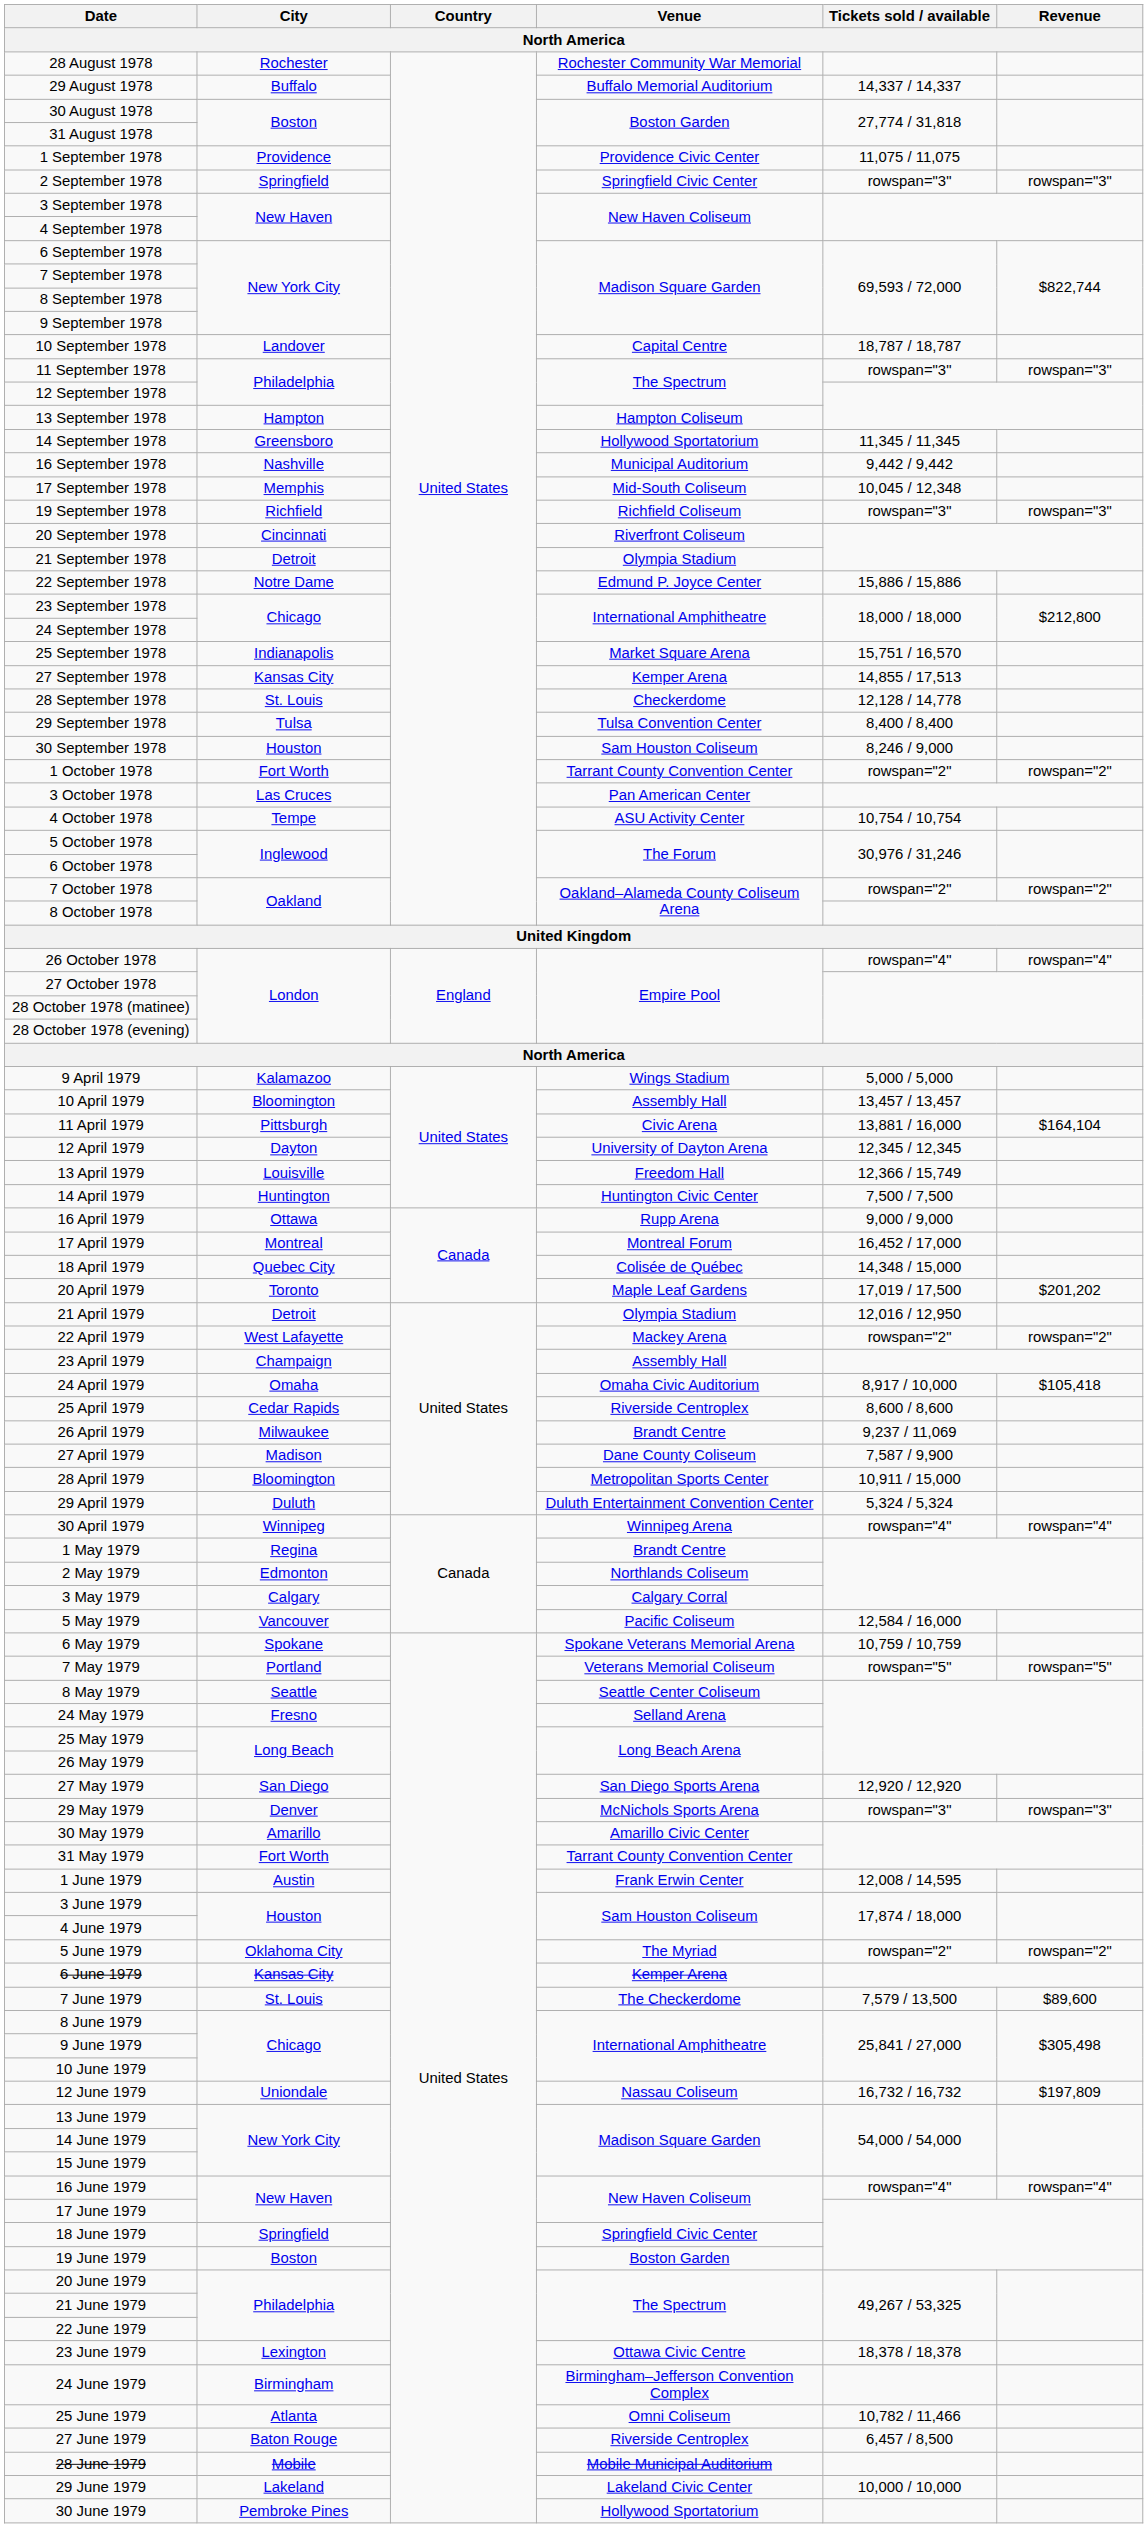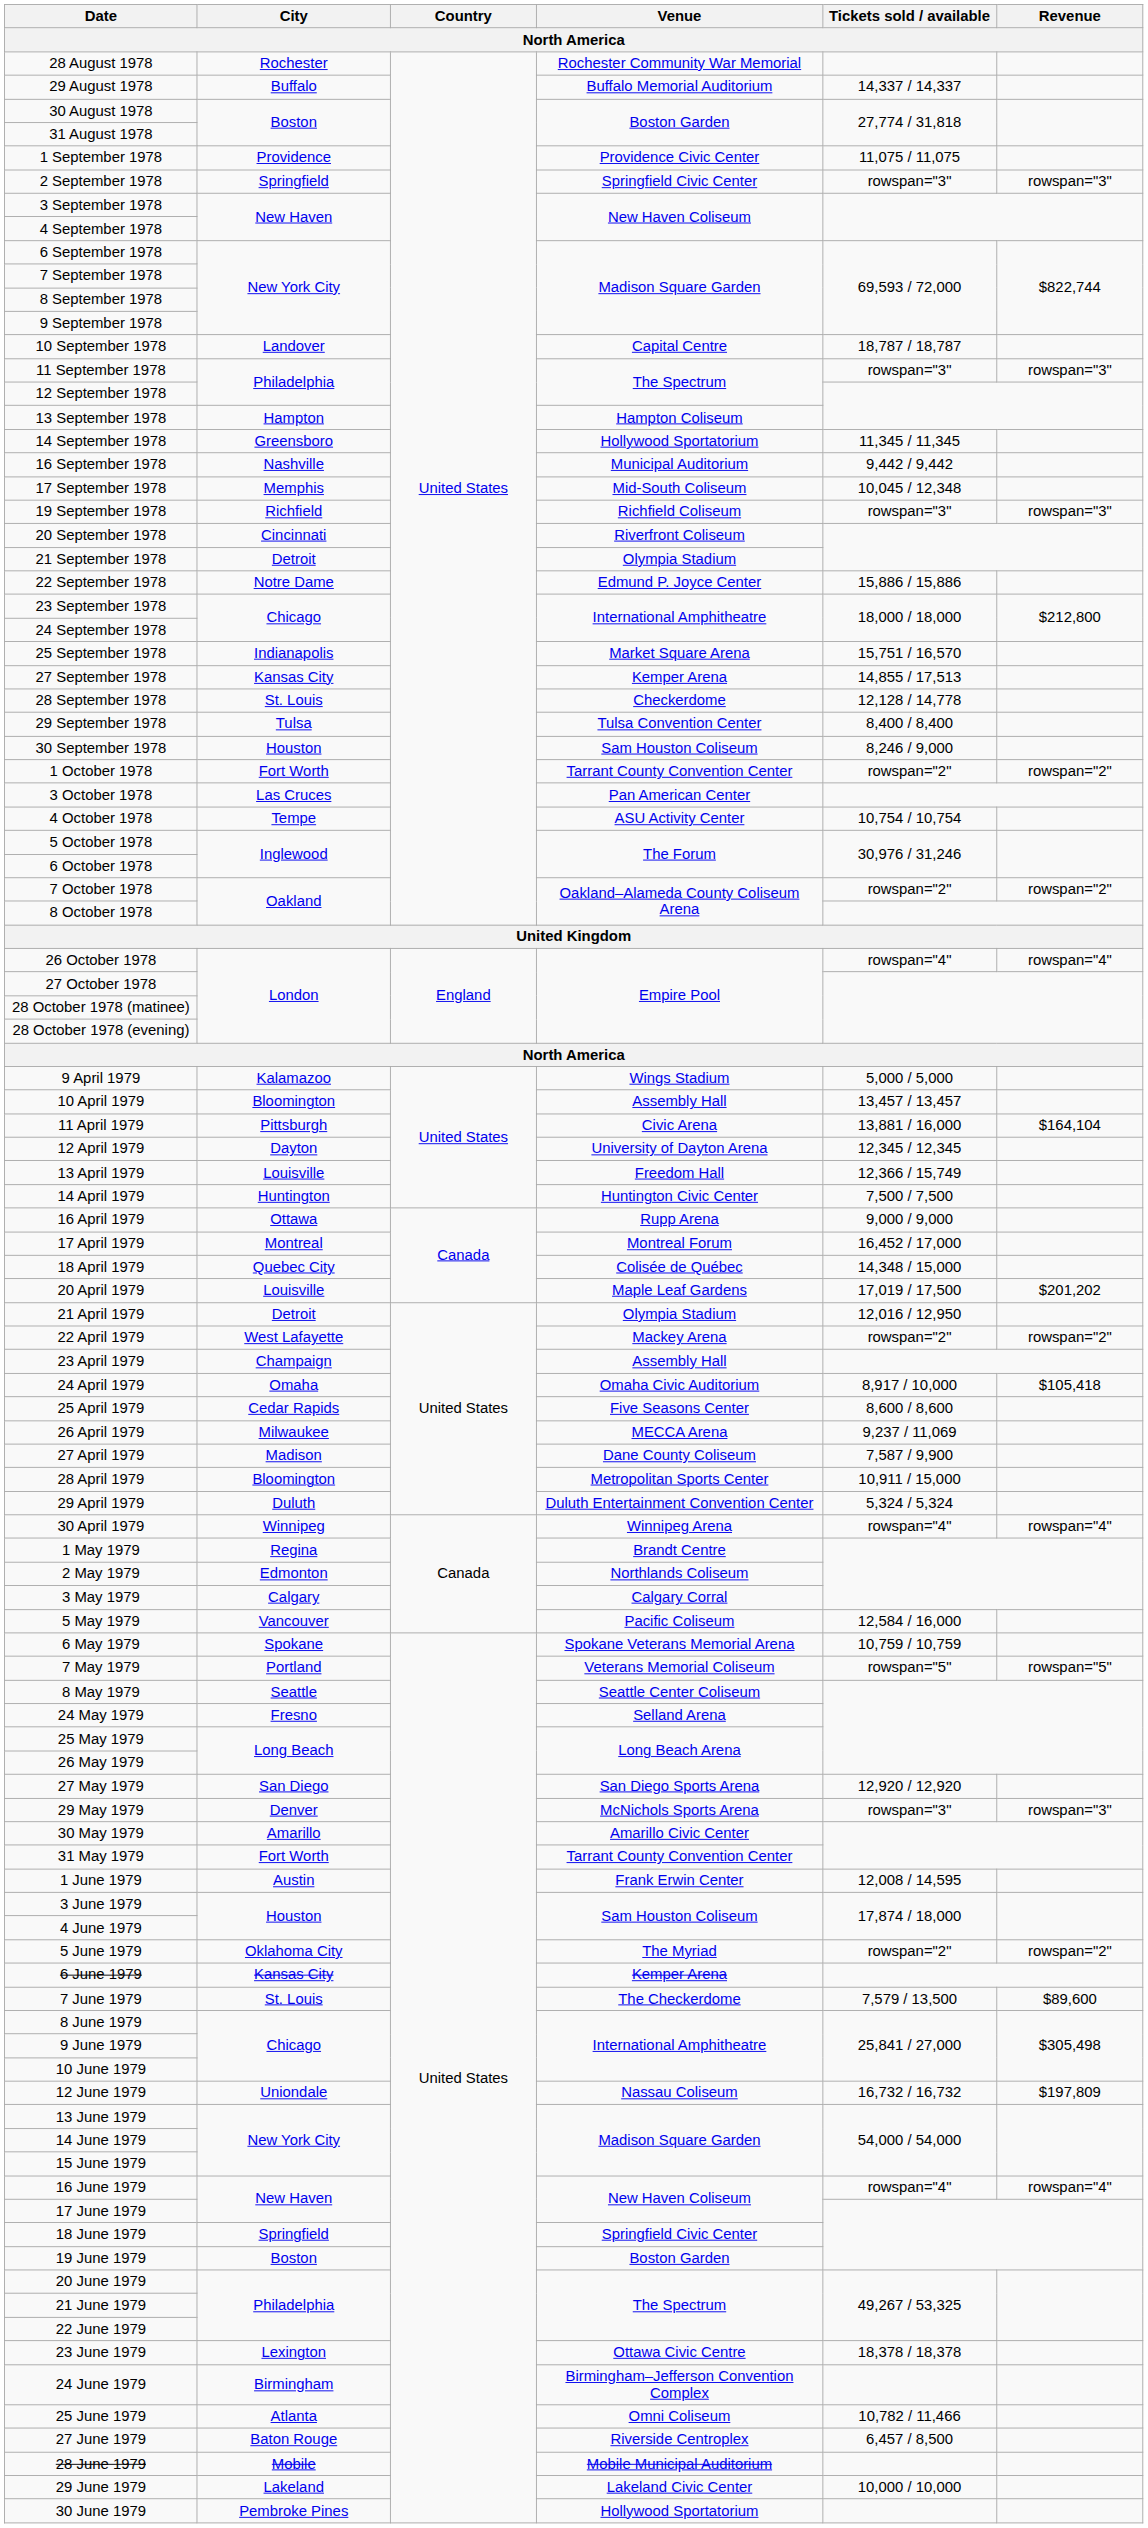20 April 1979 | City: Toronto -> Louisville
25 April 1979 | Venue: Riverside Centroplex -> Five Seasons Center
26 April 1979 | Venue: Brandt Centre -> MECCA Arena
